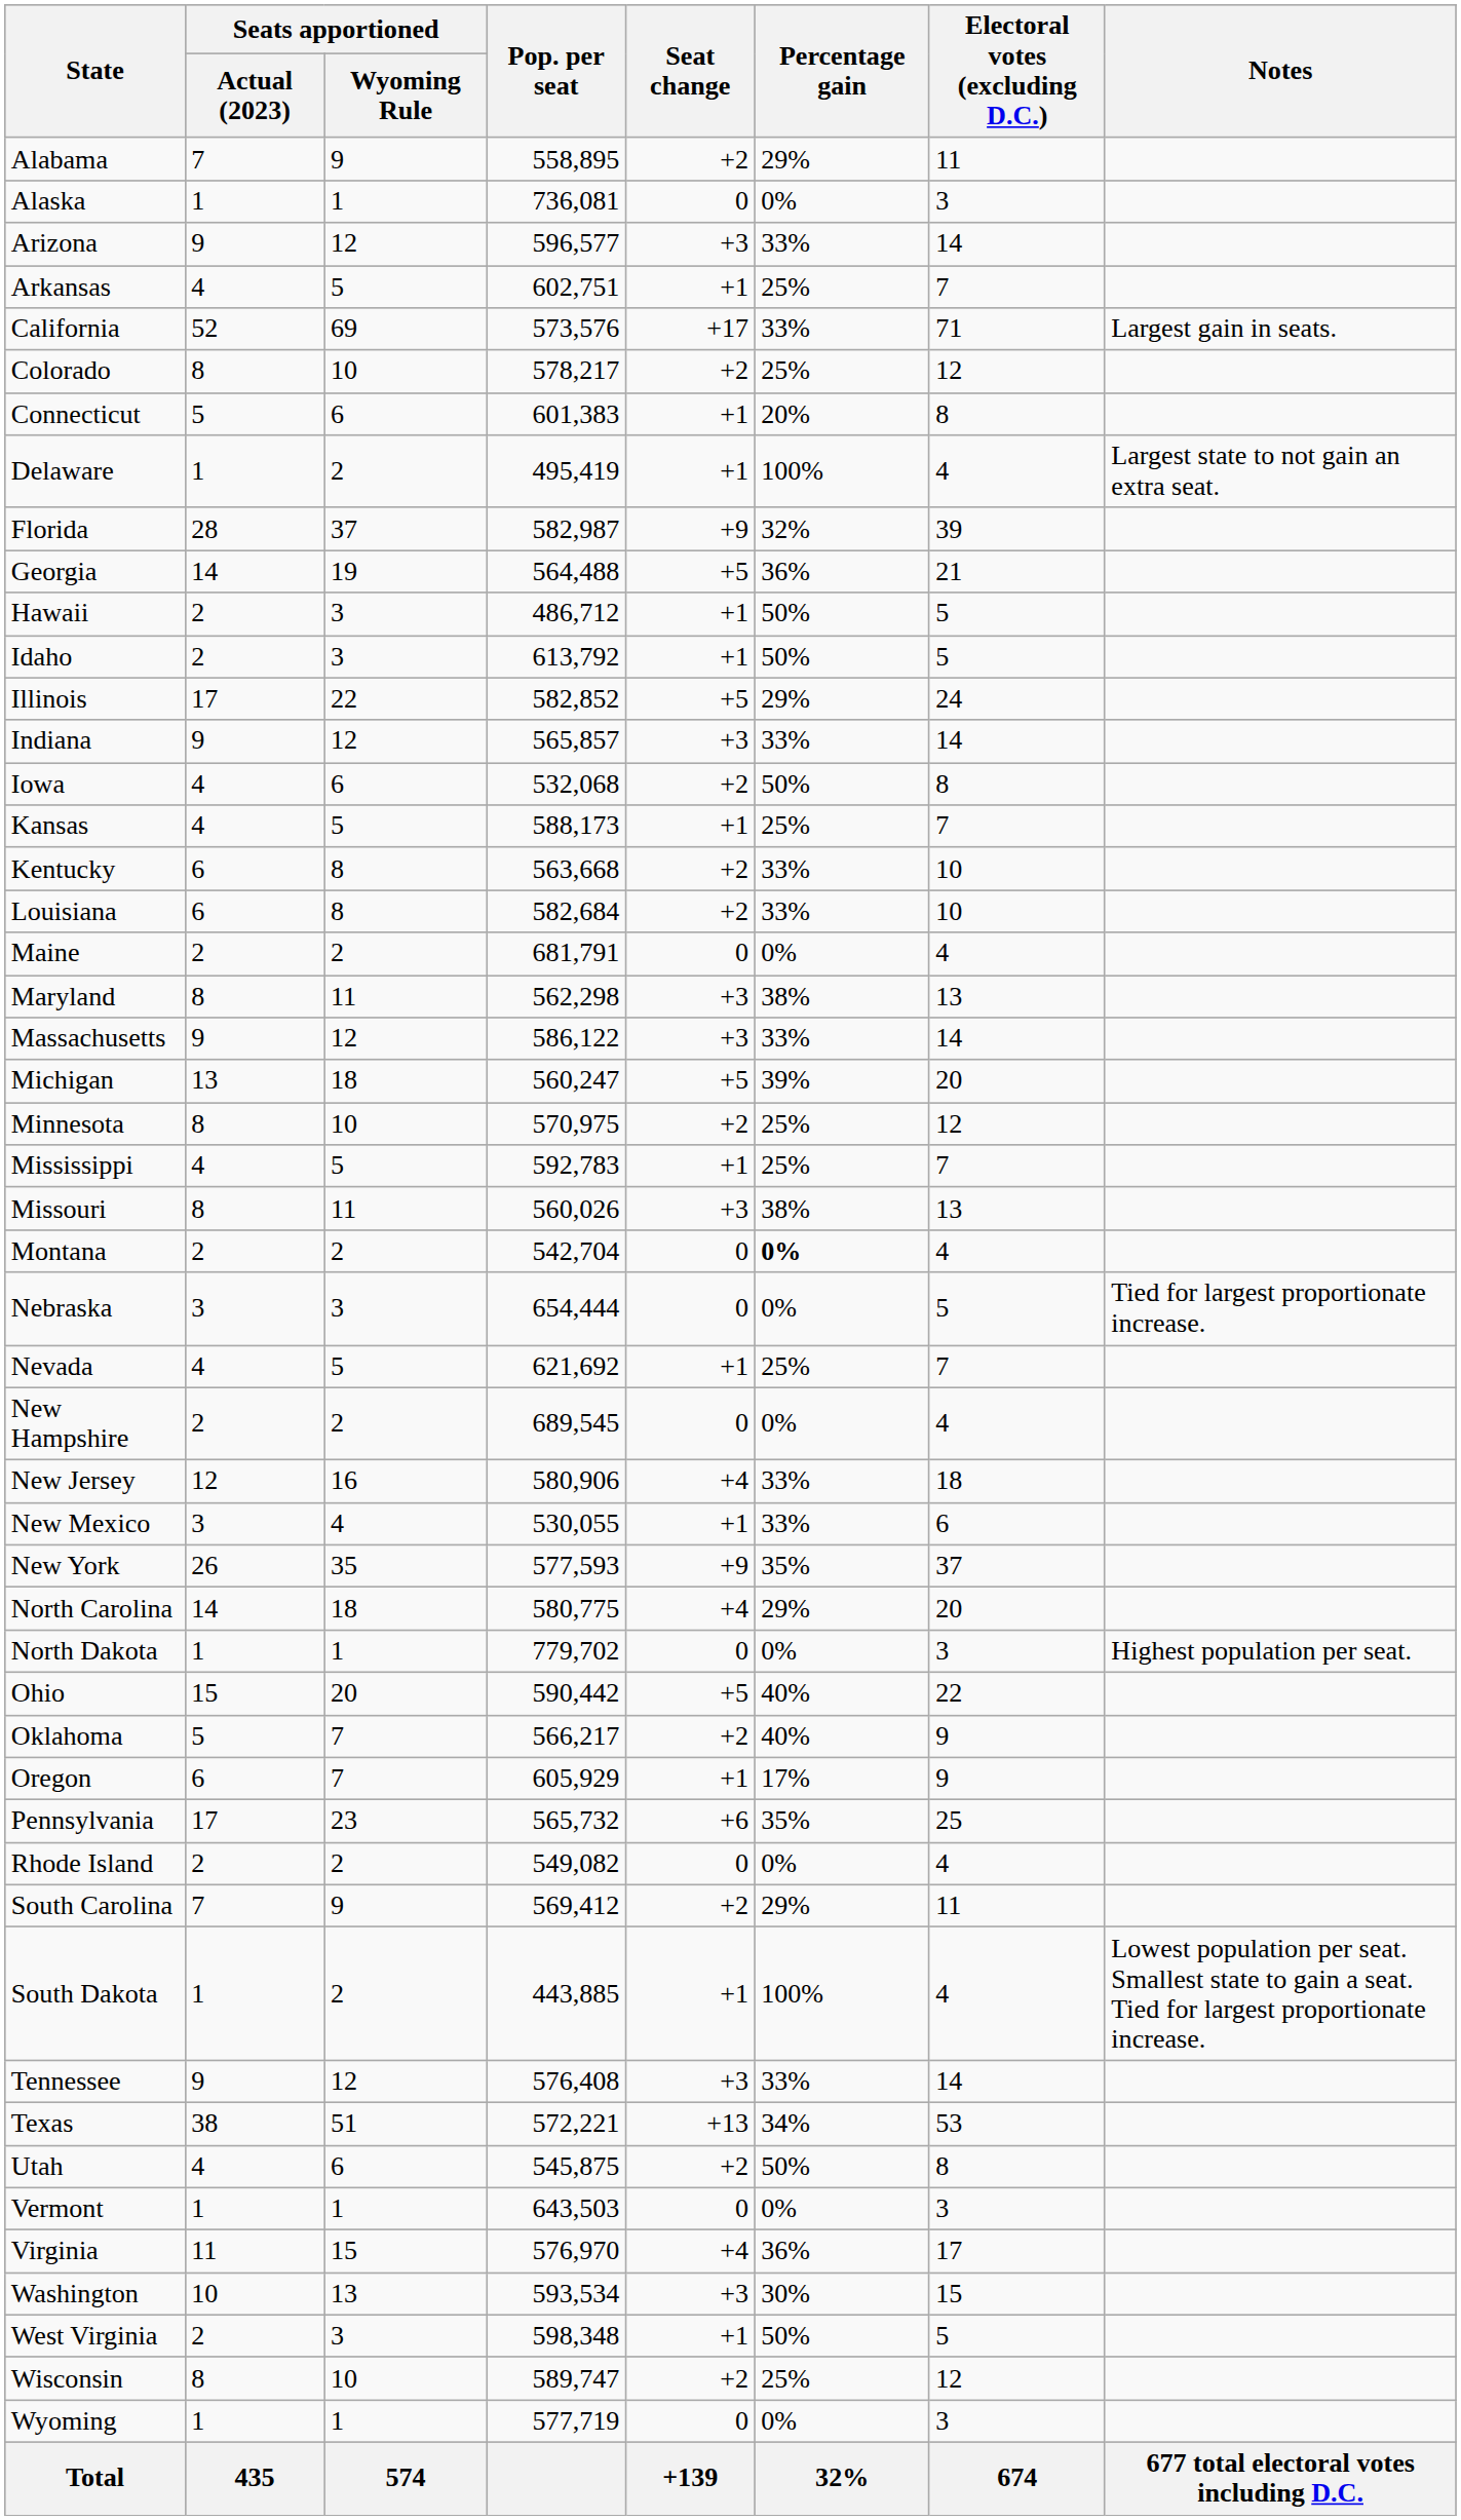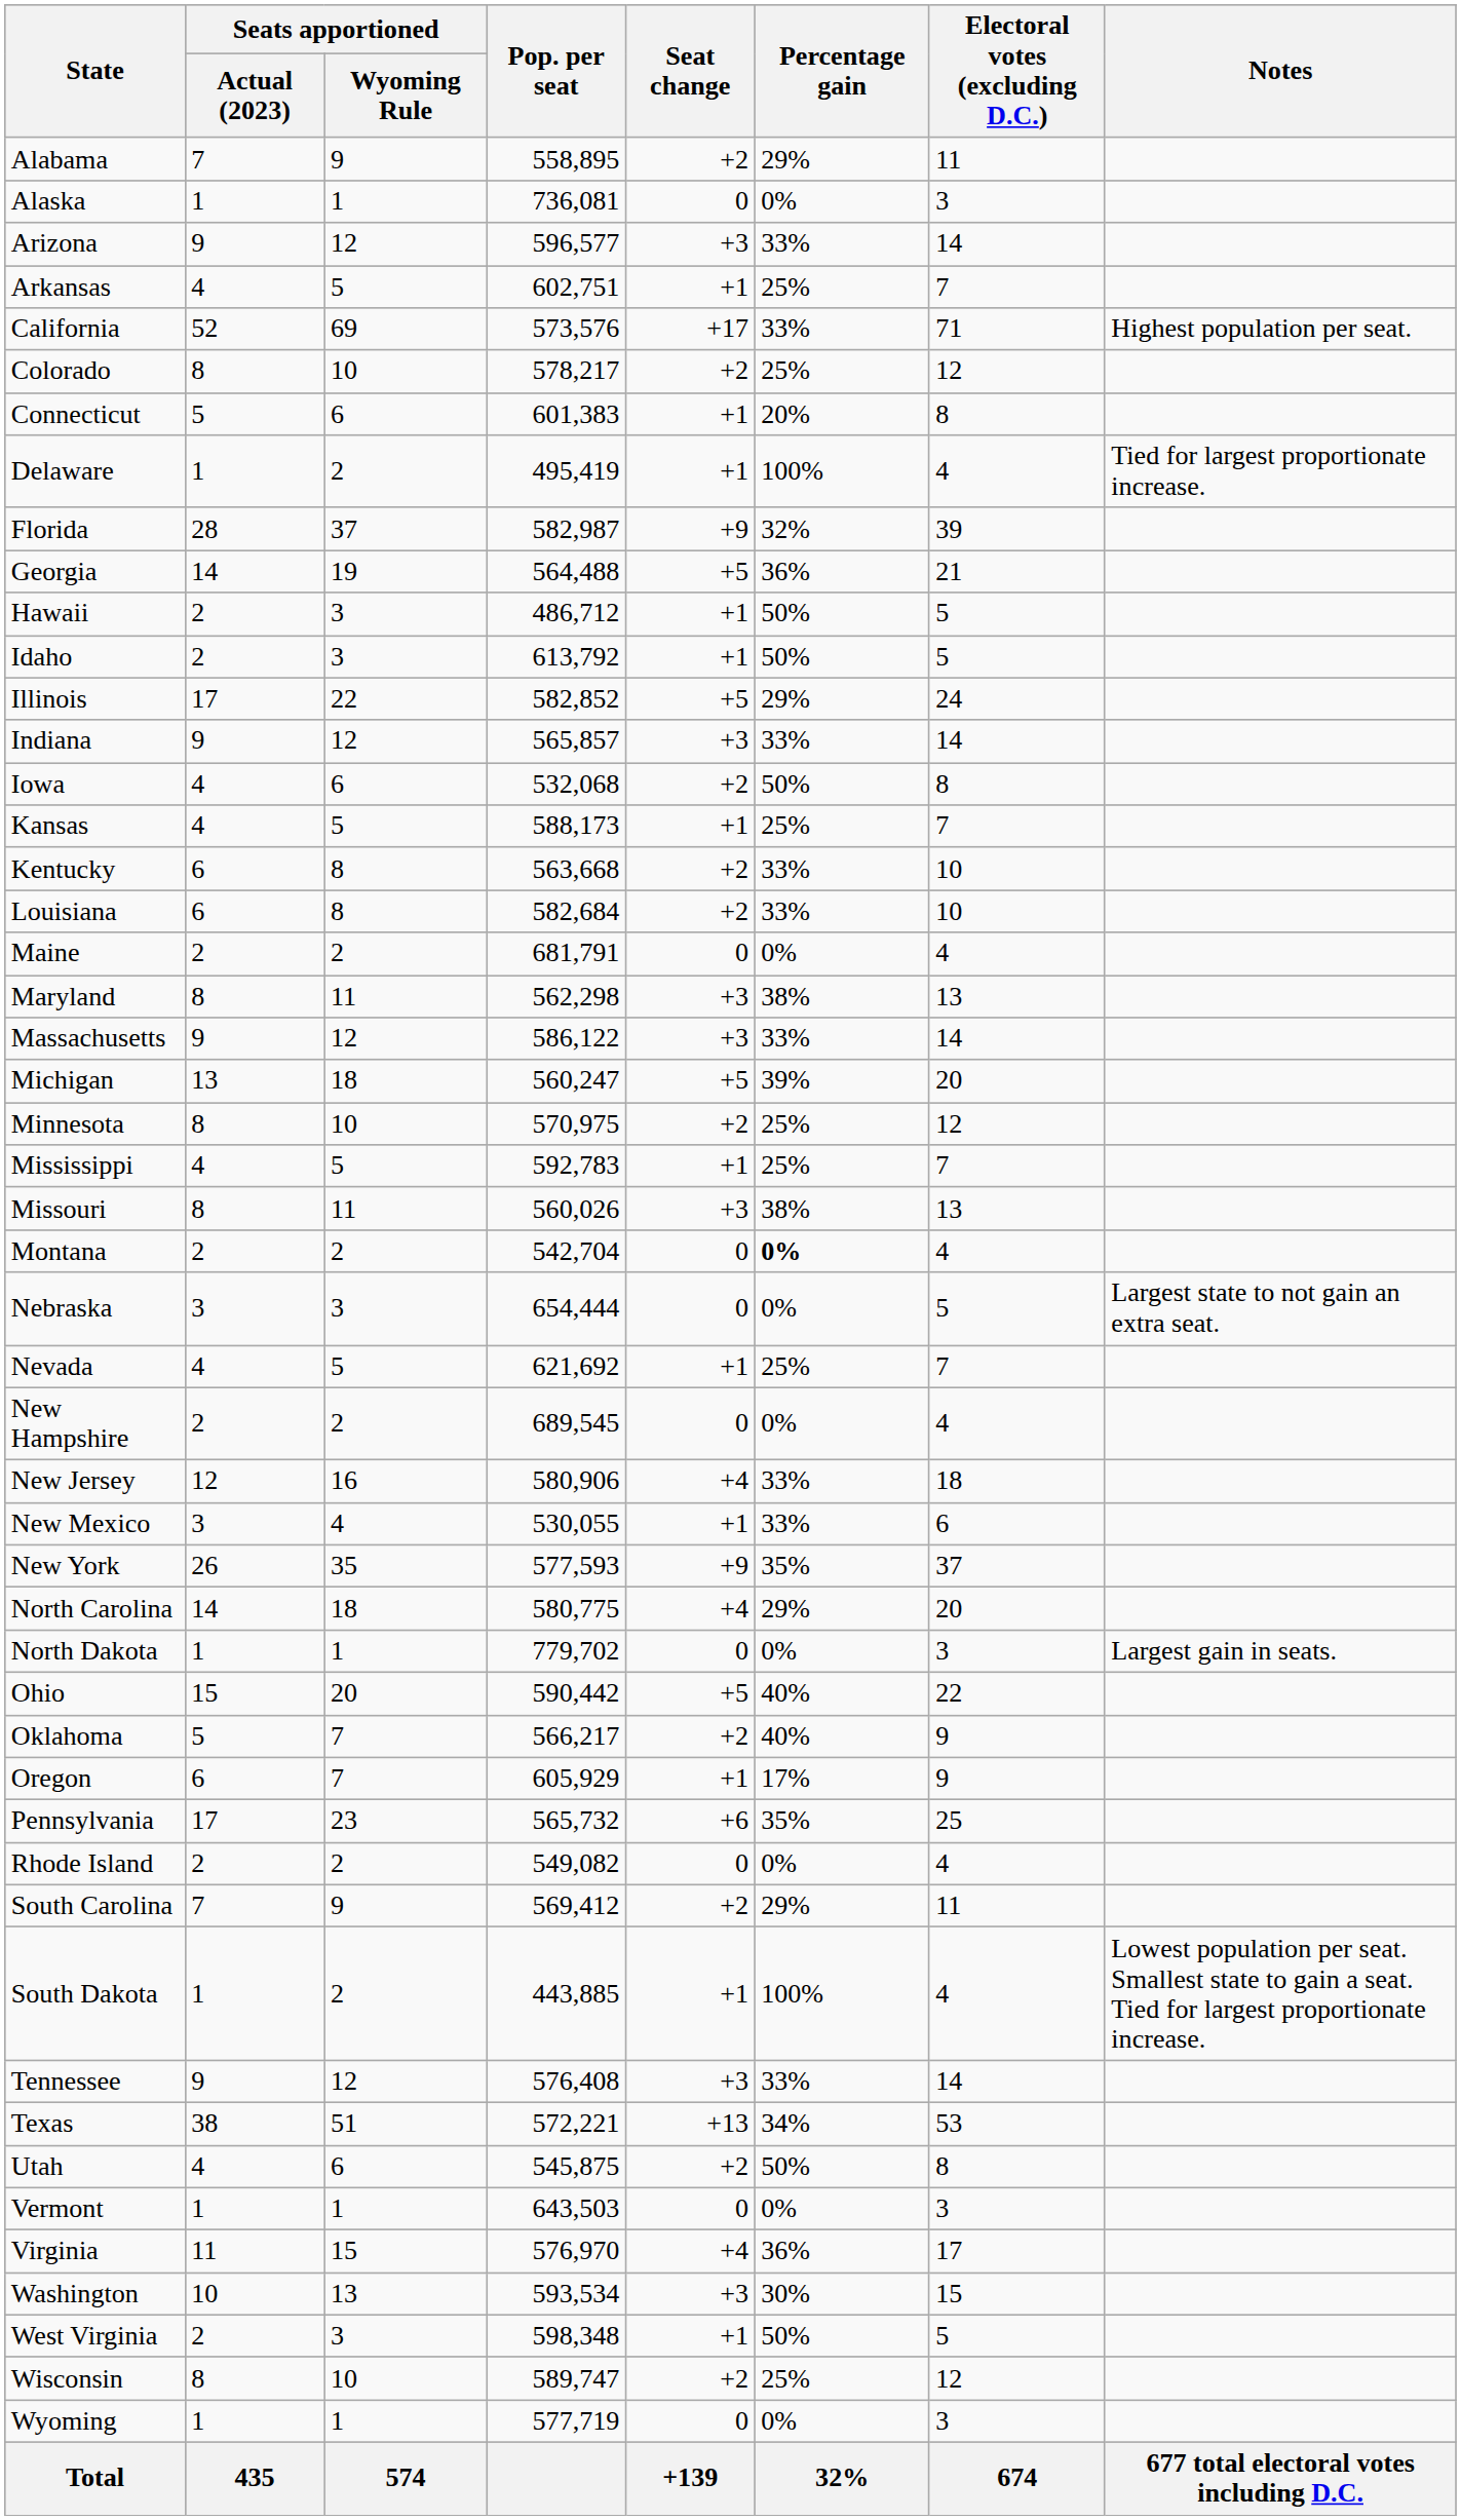California | Notes: Largest gain in seats. -> Highest population per seat.
Delaware | Notes: Largest state to not gain an extra seat. -> Tied for largest proportionate increase.
Nebraska | Notes: Tied for largest proportionate increase. -> Largest state to not gain an extra seat.
North Dakota | Notes: Highest population per seat. -> Largest gain in seats.
